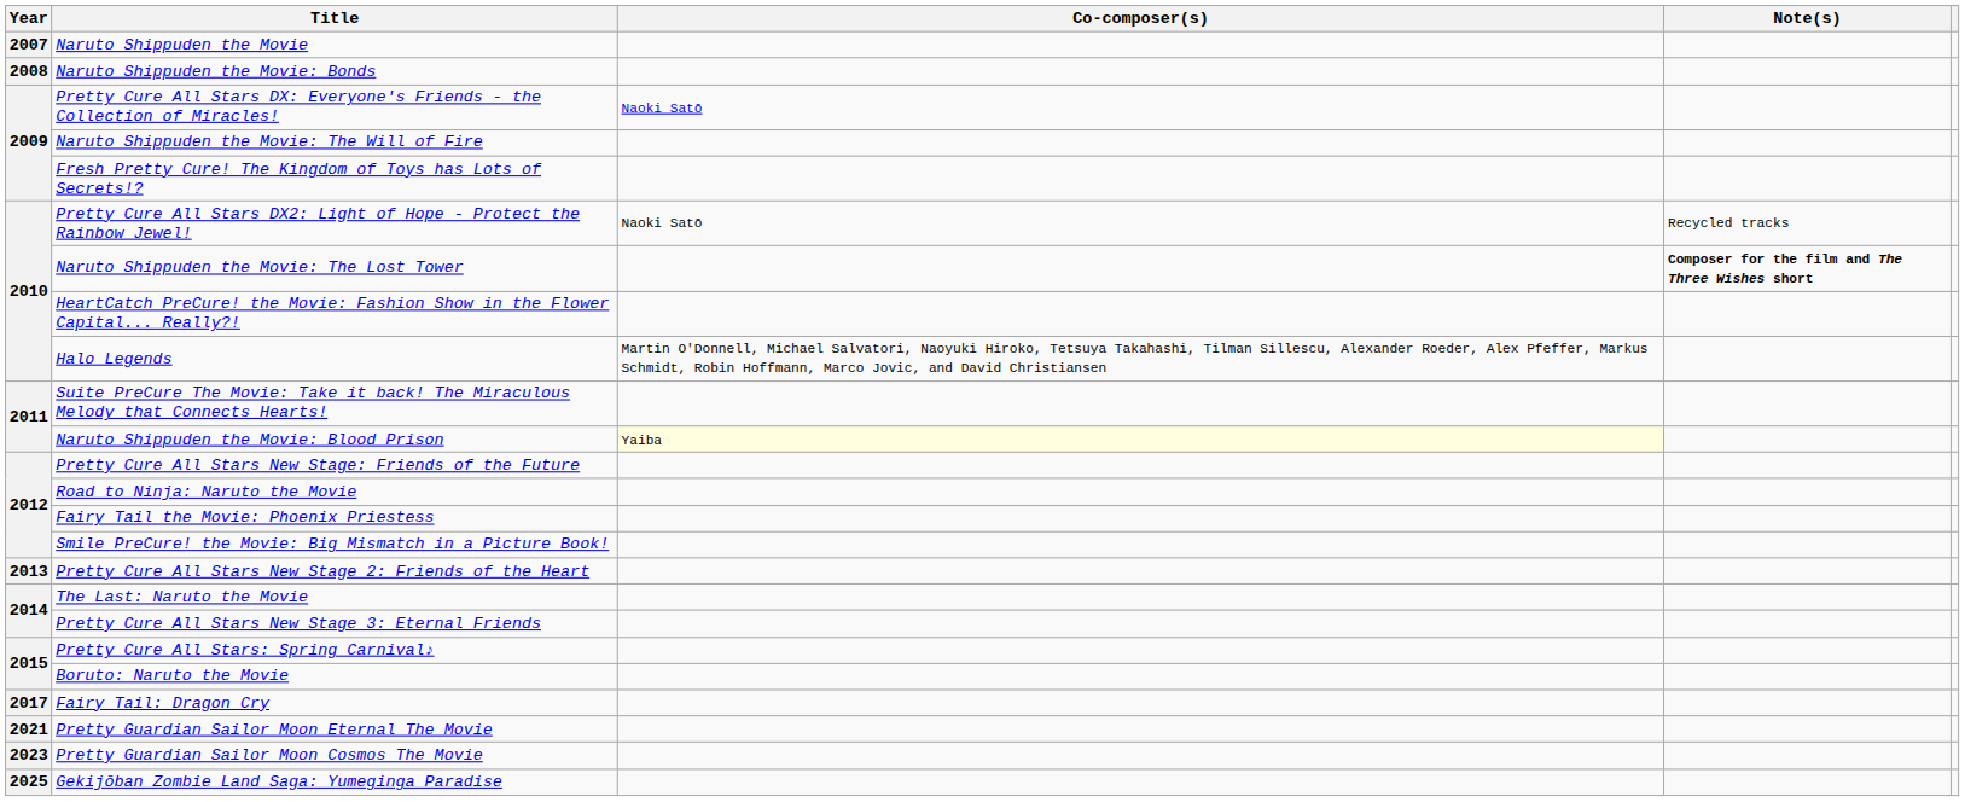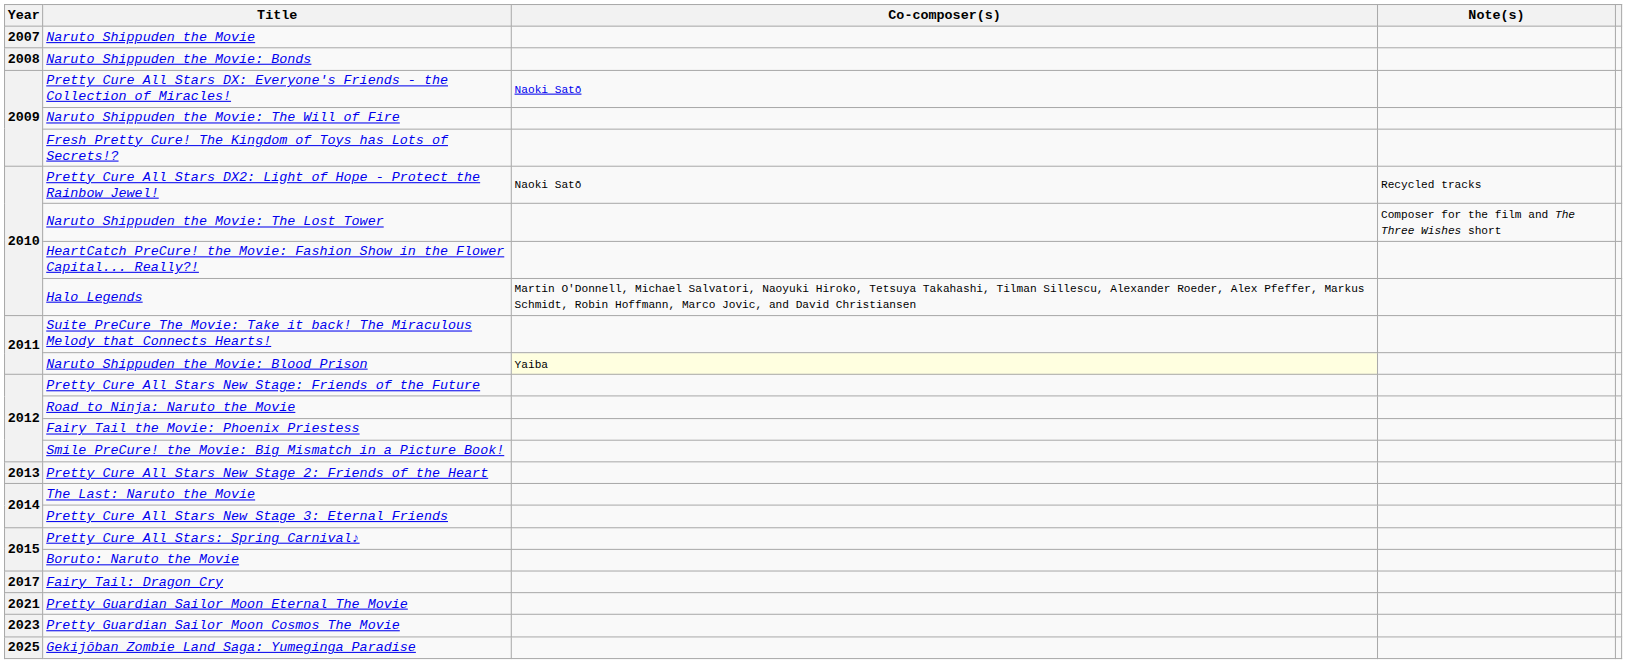Naruto Shippuden the Movie: The Lost Tower | Note(s): bold -> normal
